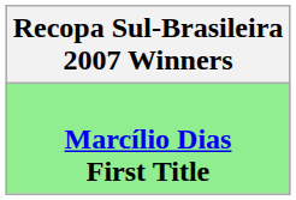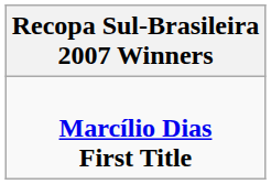row 2 | column 1: lightgreen background -> no background
